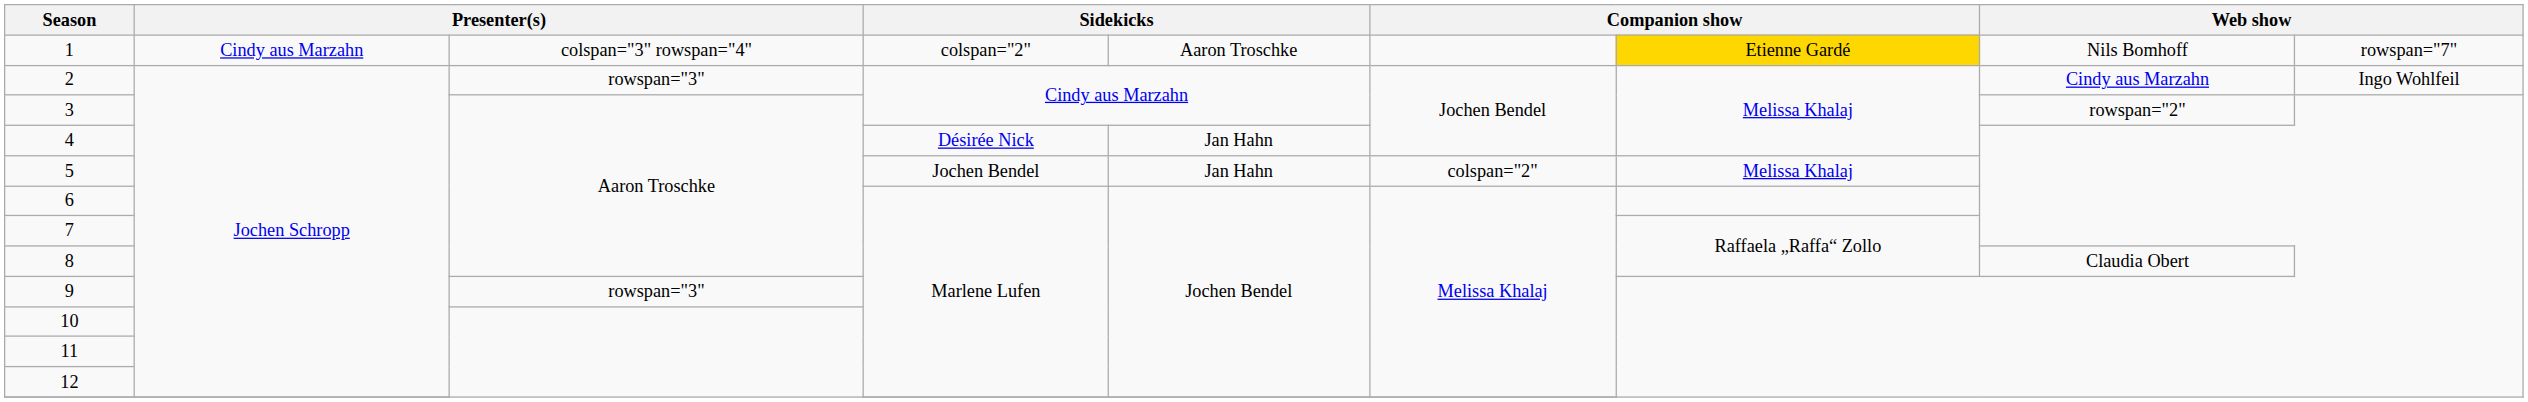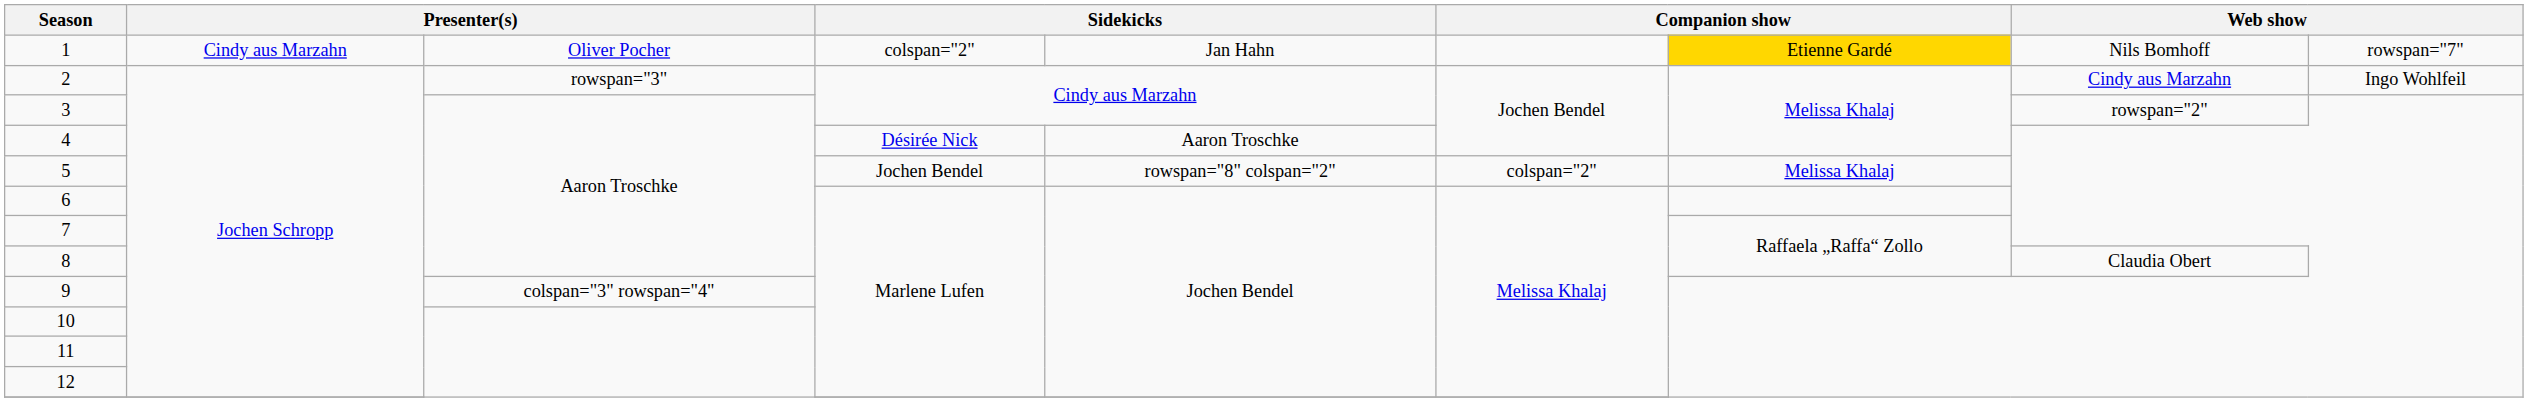1 | column 3: colspan="3" rowspan="4" -> Oliver Pocher
1 | column 5: Aaron Troschke -> Jan Hahn
4 | column 5: Jan Hahn -> Aaron Troschke
5 | column 5: Jan Hahn -> rowspan="8" colspan="2"
9 | column 3: rowspan="3" -> colspan="3" rowspan="4"
